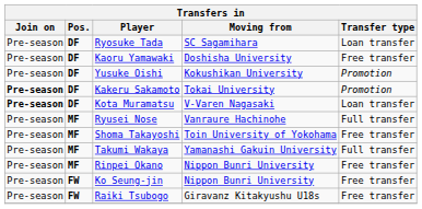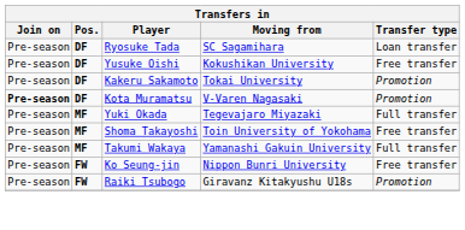- row: Pre-season | DF | Kaoru Yamawaki | Doshisha University | Free transfer
Yusuke Oishi | Transfer type: Promotion -> Free transfer
Kakeru Sakamoto | Join on: bold -> normal
Kota Muramatsu | Transfer type: Loan transfer -> Promotion
- row: Pre-season | MF | Ryusei Nose | Vanraure Hachinohe | Full transfer
+ row: Pre-season | MF | Yuki Okada | Tegevajaro Miyazaki | Full transfer
- row: Pre-season | MF | Rinpei Okano | Nippon Bunri University | Free transfer
Raiki Tsubogo | Transfer type: Free transfer -> Promotion
